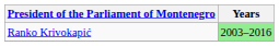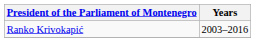Ranko Krivokapić | Years: lightgreen background -> no background
